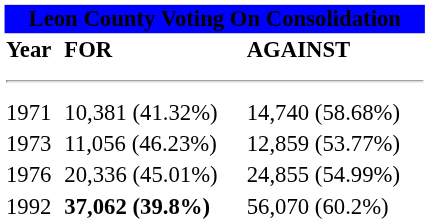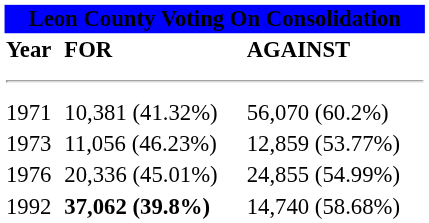1971 | AGAINST: 14,740 (58.68%) -> 56,070 (60.2%)
1992 | AGAINST: 56,070 (60.2%) -> 14,740 (58.68%)
